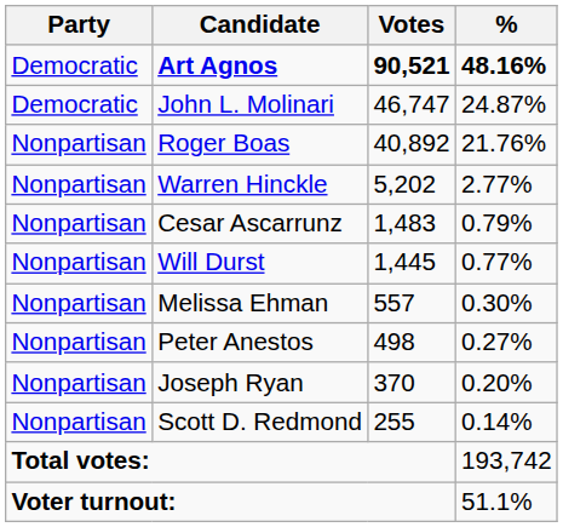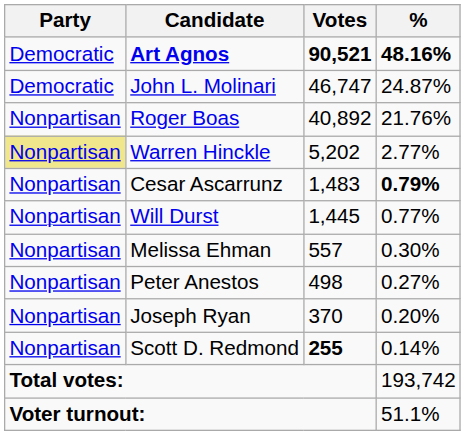Warren Hinckle | Party: no background -> khaki background
Cesar Ascarrunz | %: normal -> bold
Scott D. Redmond | Votes: normal -> bold
